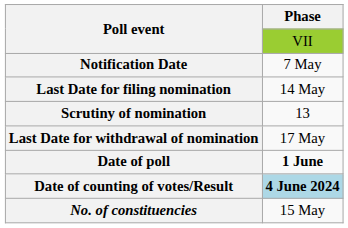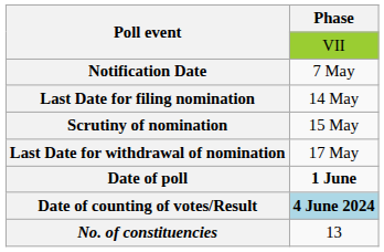Scrutiny of nomination | Phase: 13 -> 15 May
No. of constituencies | Phase: 15 May -> 13
